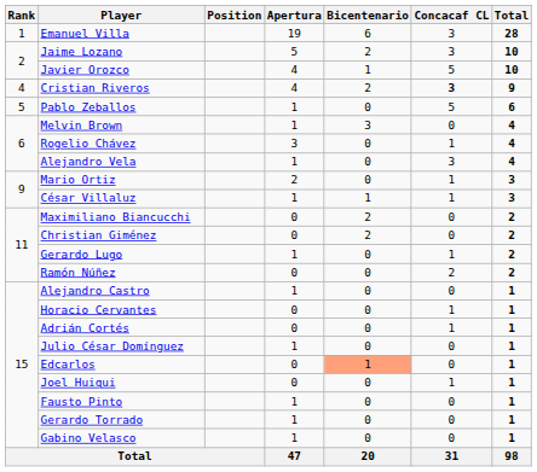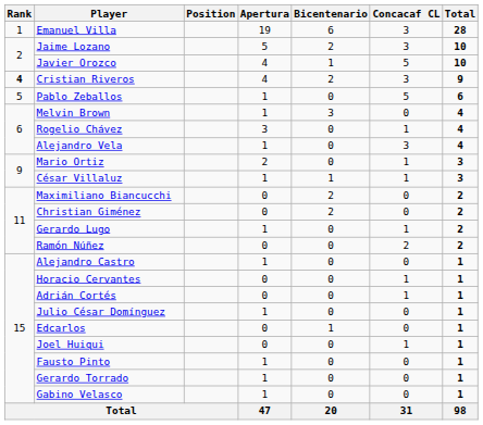Cristian Riveros | Rank: normal -> bold
Cristian Riveros | Concacaf CL: bold -> normal
Edcarlos | Bicentenario: lightsalmon background -> no background
